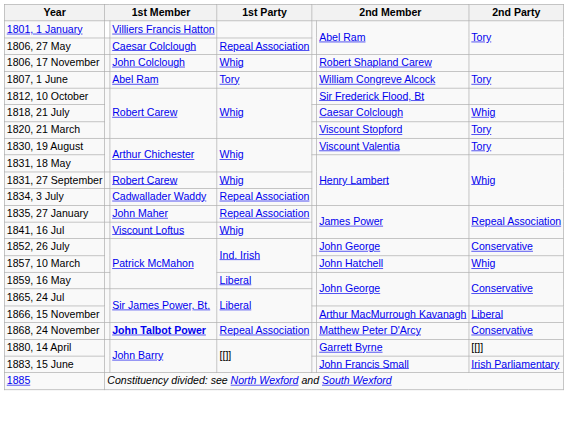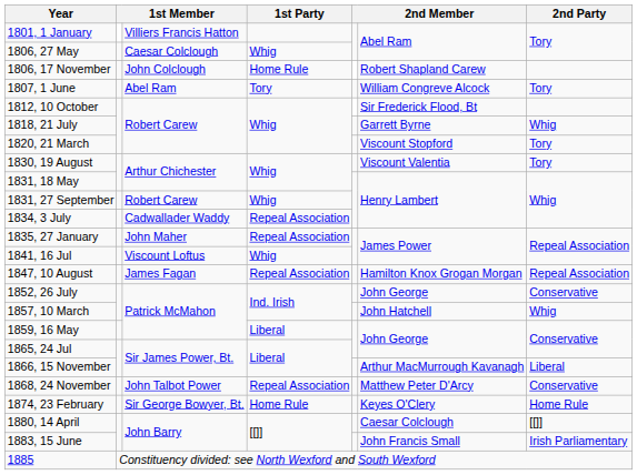1806, 27 May | 1st Party: Repeal Association -> Whig
1806, 17 November | 1st Party: Whig -> Home Rule
1818, 21 July | column 6: Caesar Colclough -> Garrett Byrne
+ row: 1847, 10 August | James Fagan | Repeal Association | Hamilton Knox Grogan Morgan | Repeal Association
1868, 24 November | column 3: bold -> normal
+ row: 1874, 23 February | Sir George Bowyer, Bt. | Home Rule | Keyes O'Clery | Home Rule
1880, 14 April | column 6: Garrett Byrne -> Caesar Colclough
